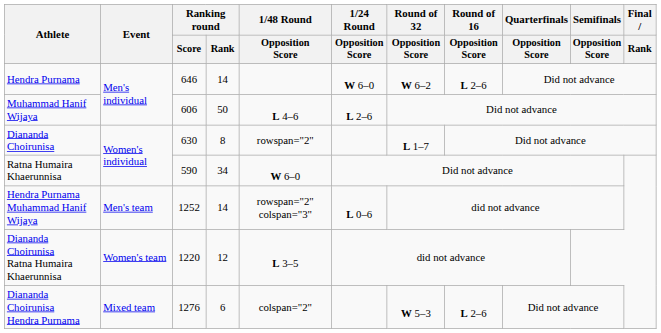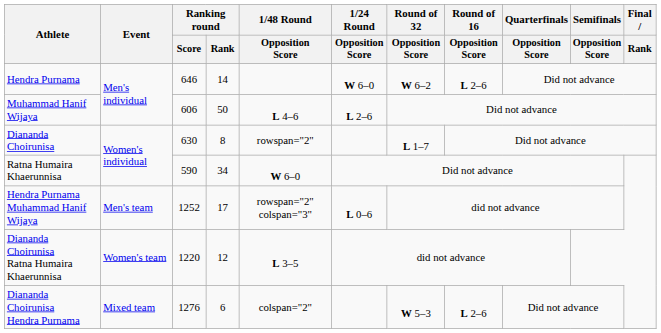Hendra Purnama Muhammad Hanif Wijaya | Ranking round / Rank: 14 -> 17
